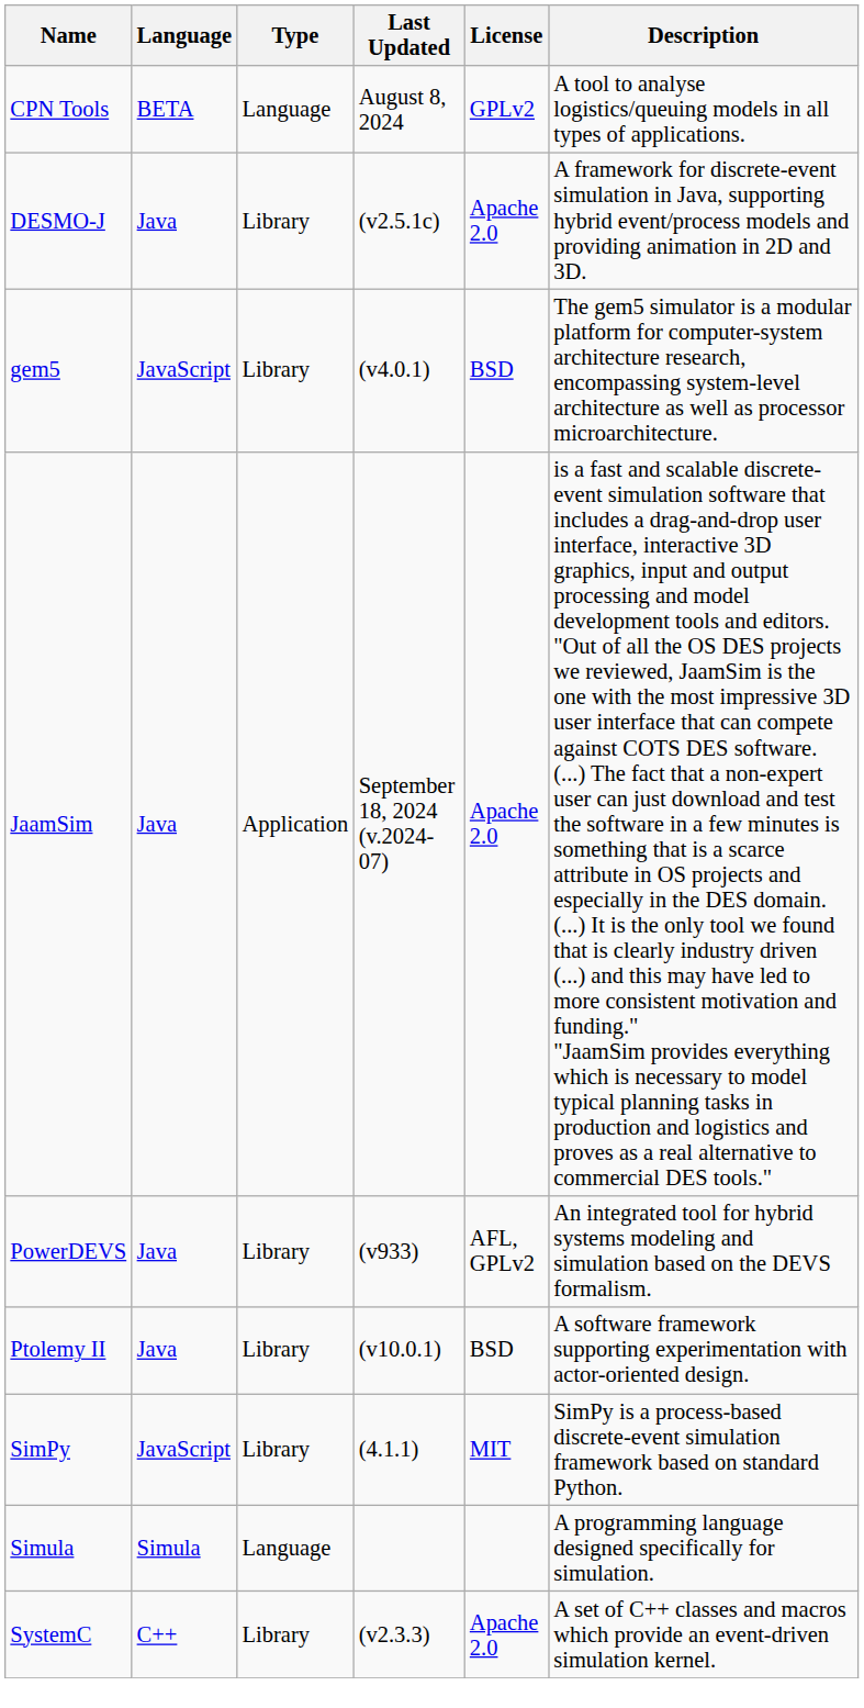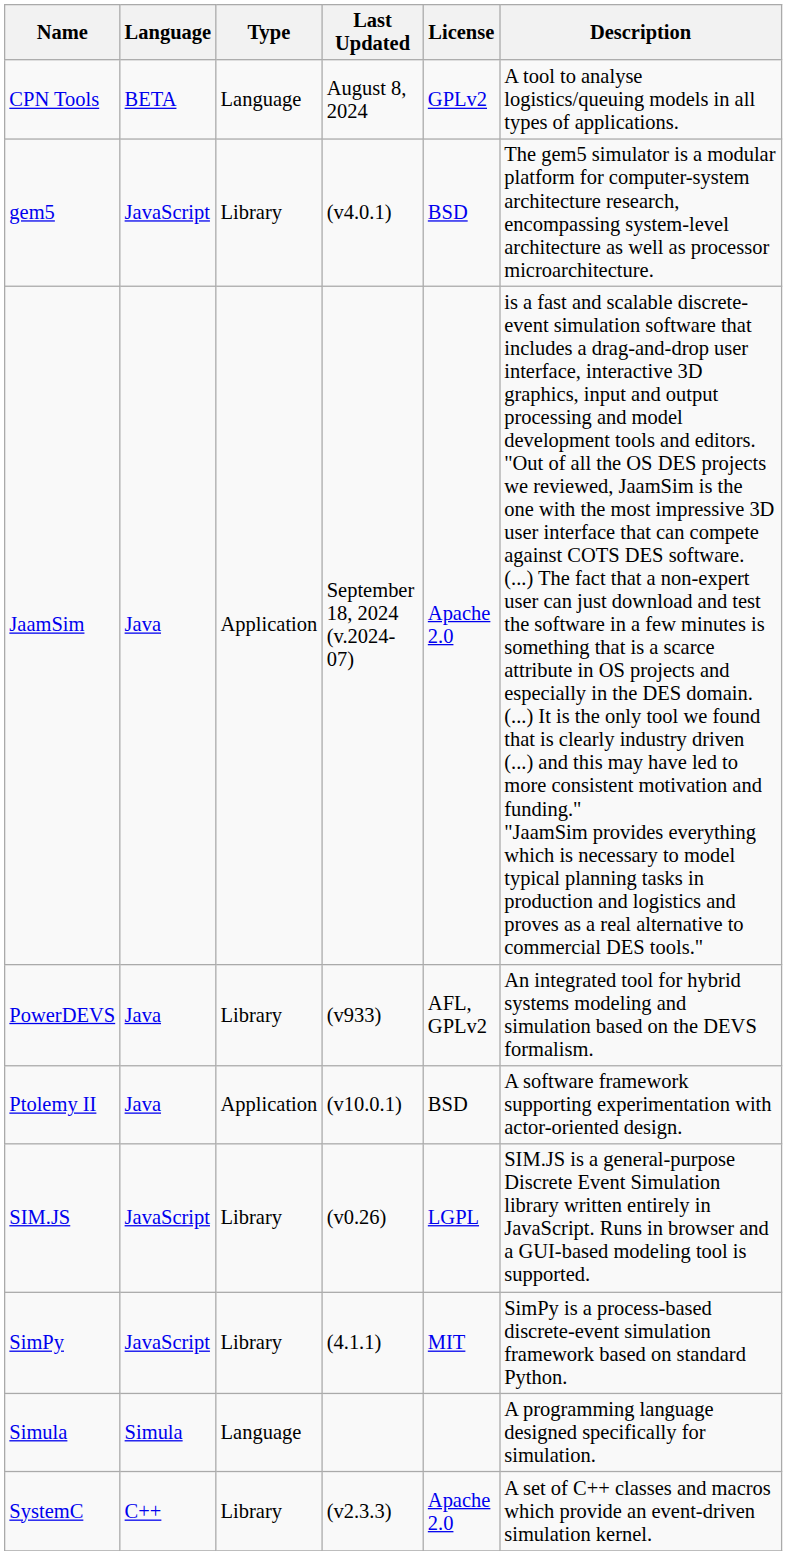- row: DESMO-J | Java | Library | (v2.5.1c) | Apache 2.0 | A framework for discrete-event simulation in Java, supporting hybrid event/process models and providing animation in 2D and 3D.
Ptolemy II | Type: Library -> Application
+ row: SIM.JS | JavaScript | Library | (v0.26) | LGPL | SIM.JS is a general-purpose Discrete Event Simulation library written entirely in JavaScript. Runs in browser and a GUI-based modeling tool is supported.
